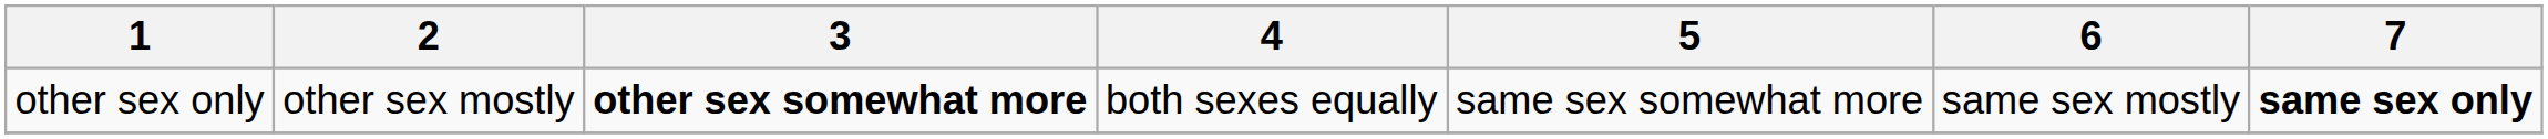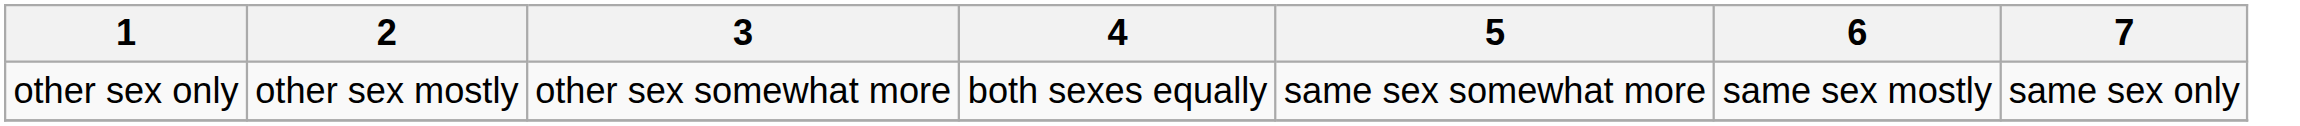other sex only | 3: bold -> normal
other sex only | 7: bold -> normal
